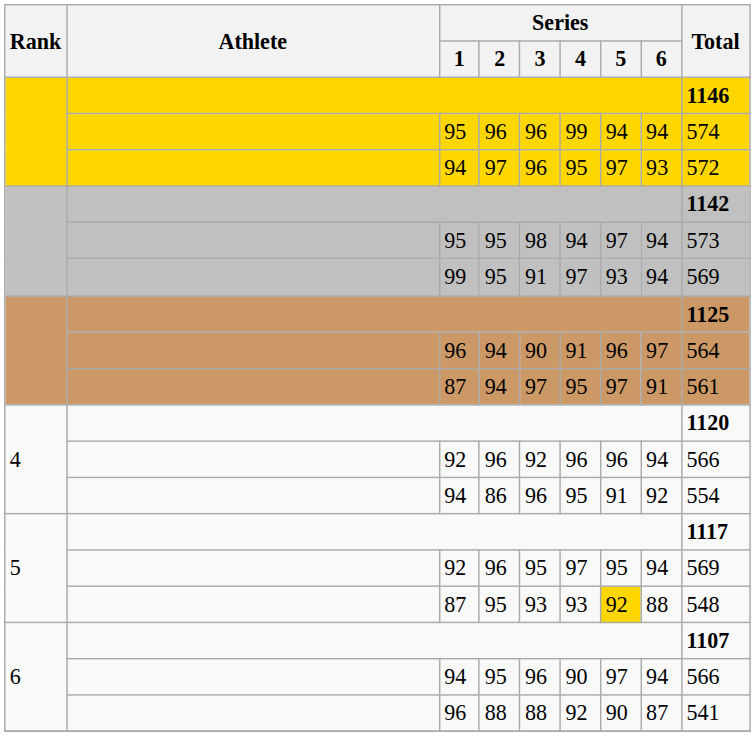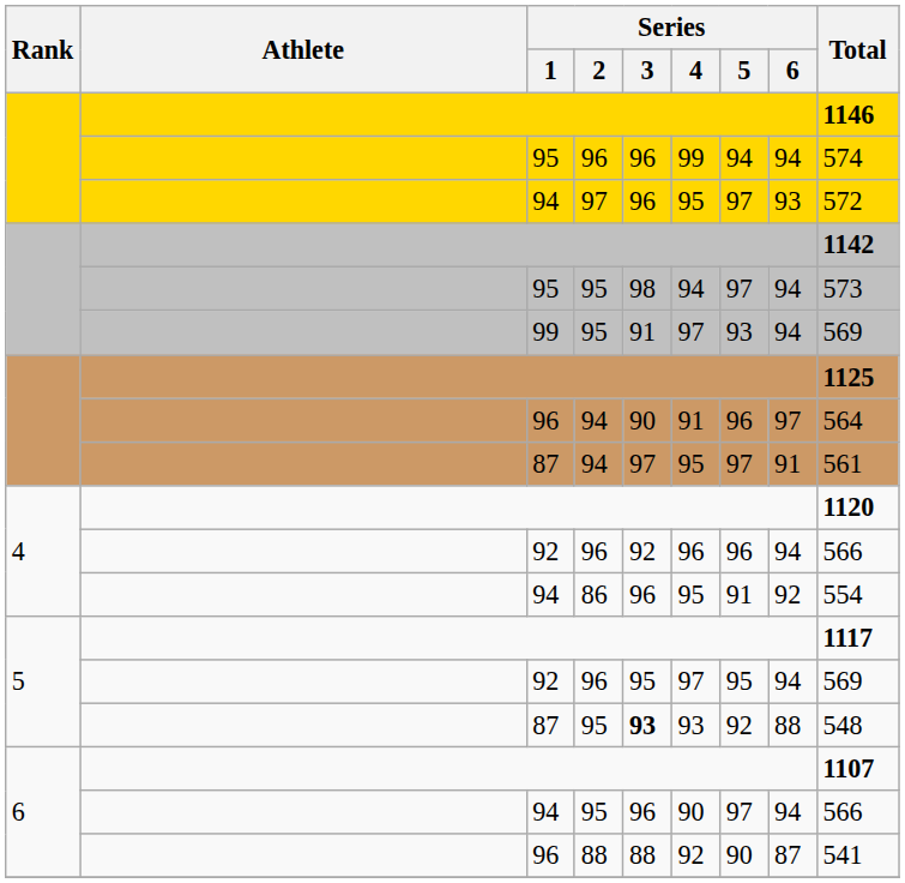5 / 87 | Series / 3: normal -> bold
5 / 87 | Series / 5: gold background -> no background
